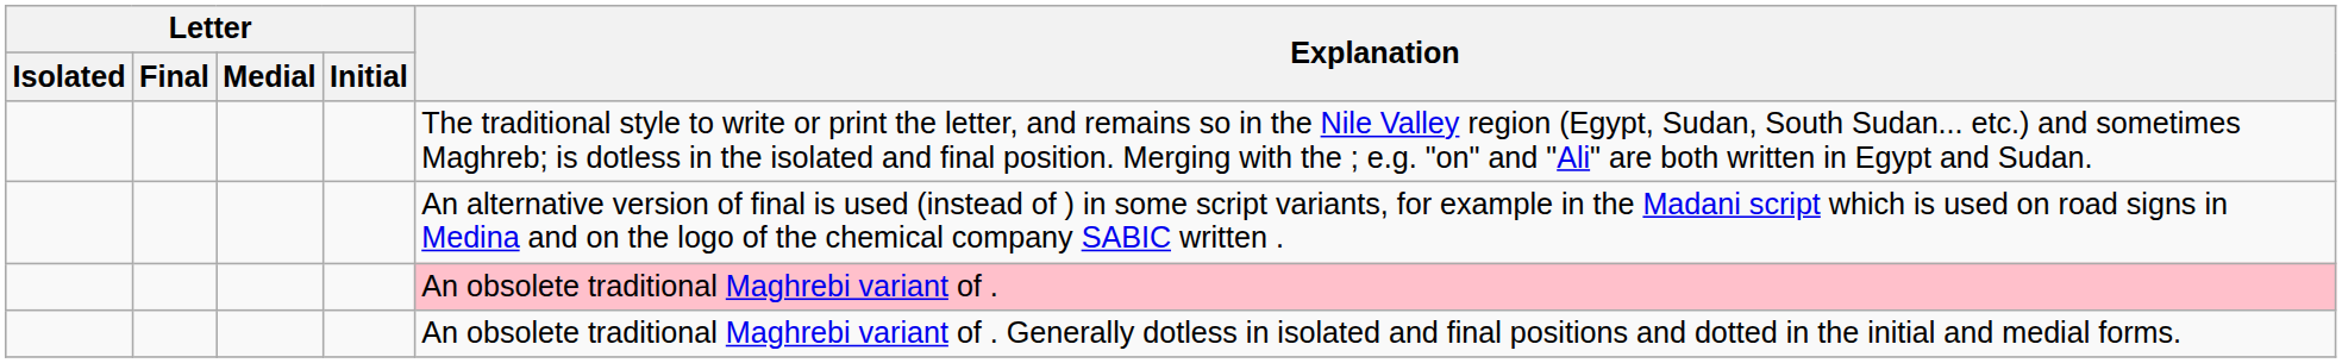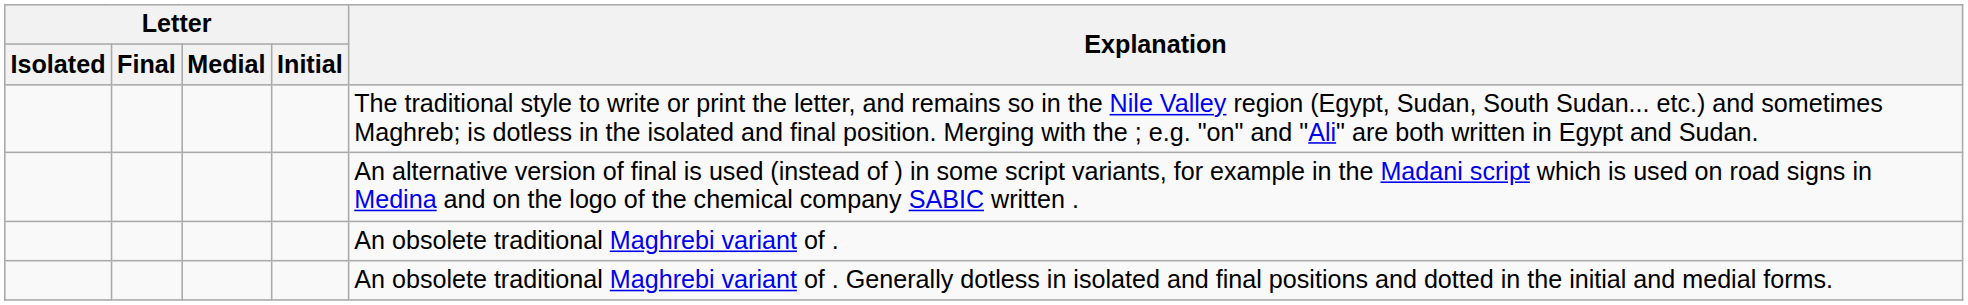row 5 | Explanation: pink background -> no background
